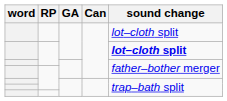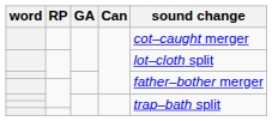row 2 | sound change: lot–cloth split -> cot–caught merger
row 3 | sound change: bold -> normal
